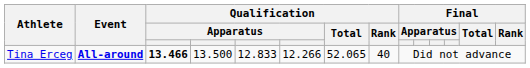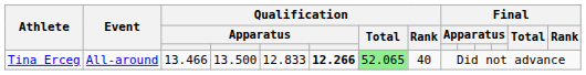row 4 | Event: bold -> normal
row 4 | column 3: bold -> normal
row 4 | column 6: normal -> bold
row 4 | Qualification / Total: no background -> lightgreen background
